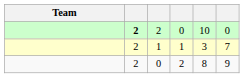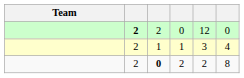row 2 | column 5: 10 -> 12
row 3 | column 6: 7 -> 4
row 4 | column 3: normal -> bold
row 4 | column 5: 8 -> 2
row 4 | column 6: 9 -> 8
